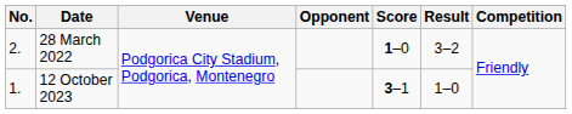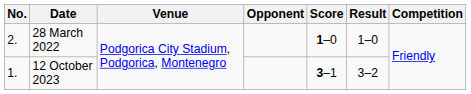28 March 2022 | Result: 3–2 -> 1–0
12 October 2023 | Result: 1–0 -> 3–2
